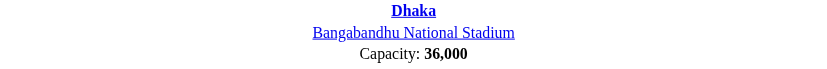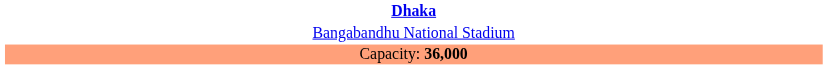row 3 | column 1: no background -> lightsalmon background
